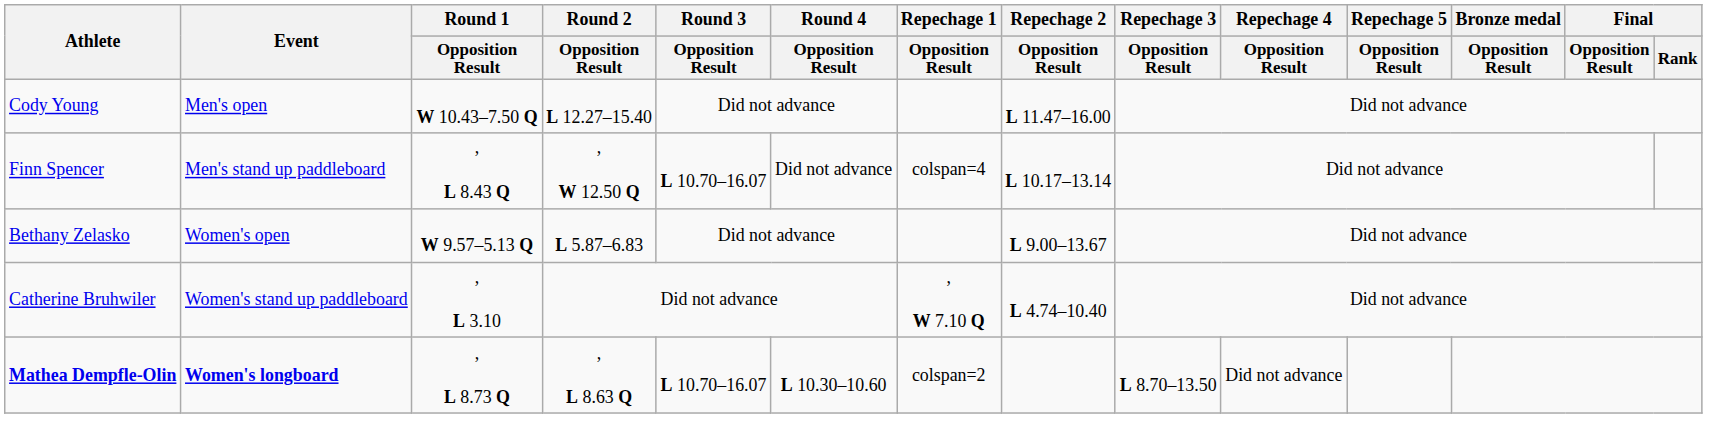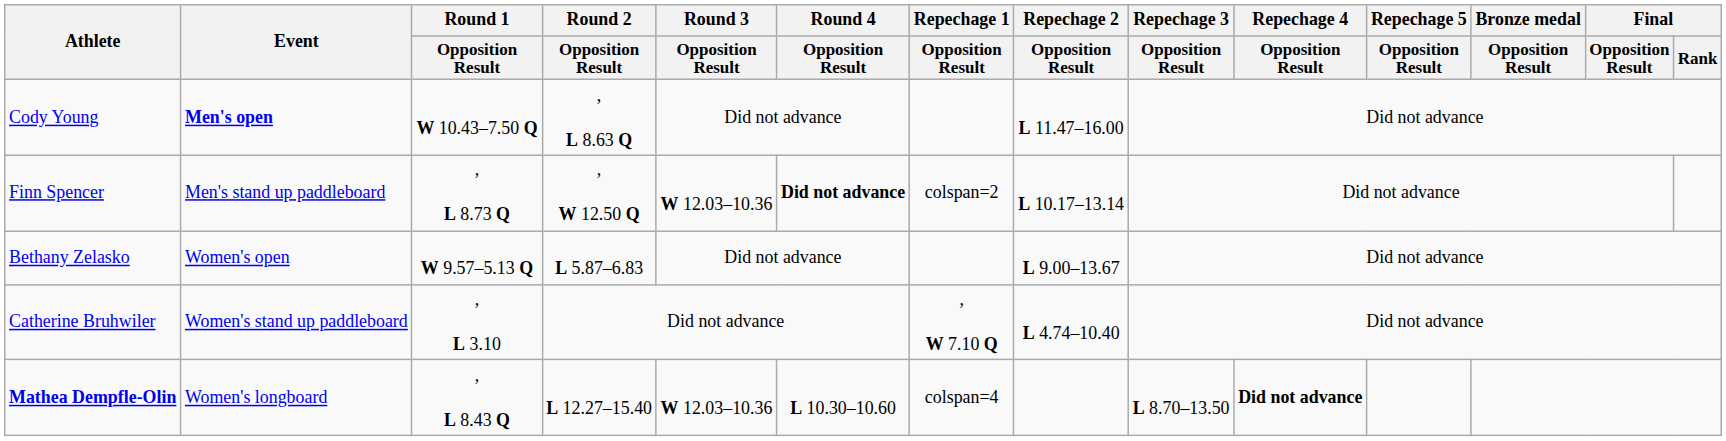Cody Young | Event: normal -> bold
Cody Young | Round 2 / Opposition Result: L 12.27–15.40 -> , L 8.63 Q
Finn Spencer | Round 1 / Opposition Result: , L 8.43 Q -> , L 8.73 Q
Finn Spencer | Round 3 / Opposition Result: L 10.70–16.07 -> W 12.03–10.36
Finn Spencer | Round 4 / Opposition Result: normal -> bold
Finn Spencer | Repechage 1 / Opposition Result: colspan=4 -> colspan=2
Mathea Dempfle-Olin | Event: bold -> normal
Mathea Dempfle-Olin | Round 1 / Opposition Result: , L 8.73 Q -> , L 8.43 Q
Mathea Dempfle-Olin | Round 2 / Opposition Result: , L 8.63 Q -> L 12.27–15.40
Mathea Dempfle-Olin | Round 3 / Opposition Result: L 10.70–16.07 -> W 12.03–10.36
Mathea Dempfle-Olin | Repechage 1 / Opposition Result: colspan=2 -> colspan=4
Mathea Dempfle-Olin | Repechage 4 / Opposition Result: normal -> bold
